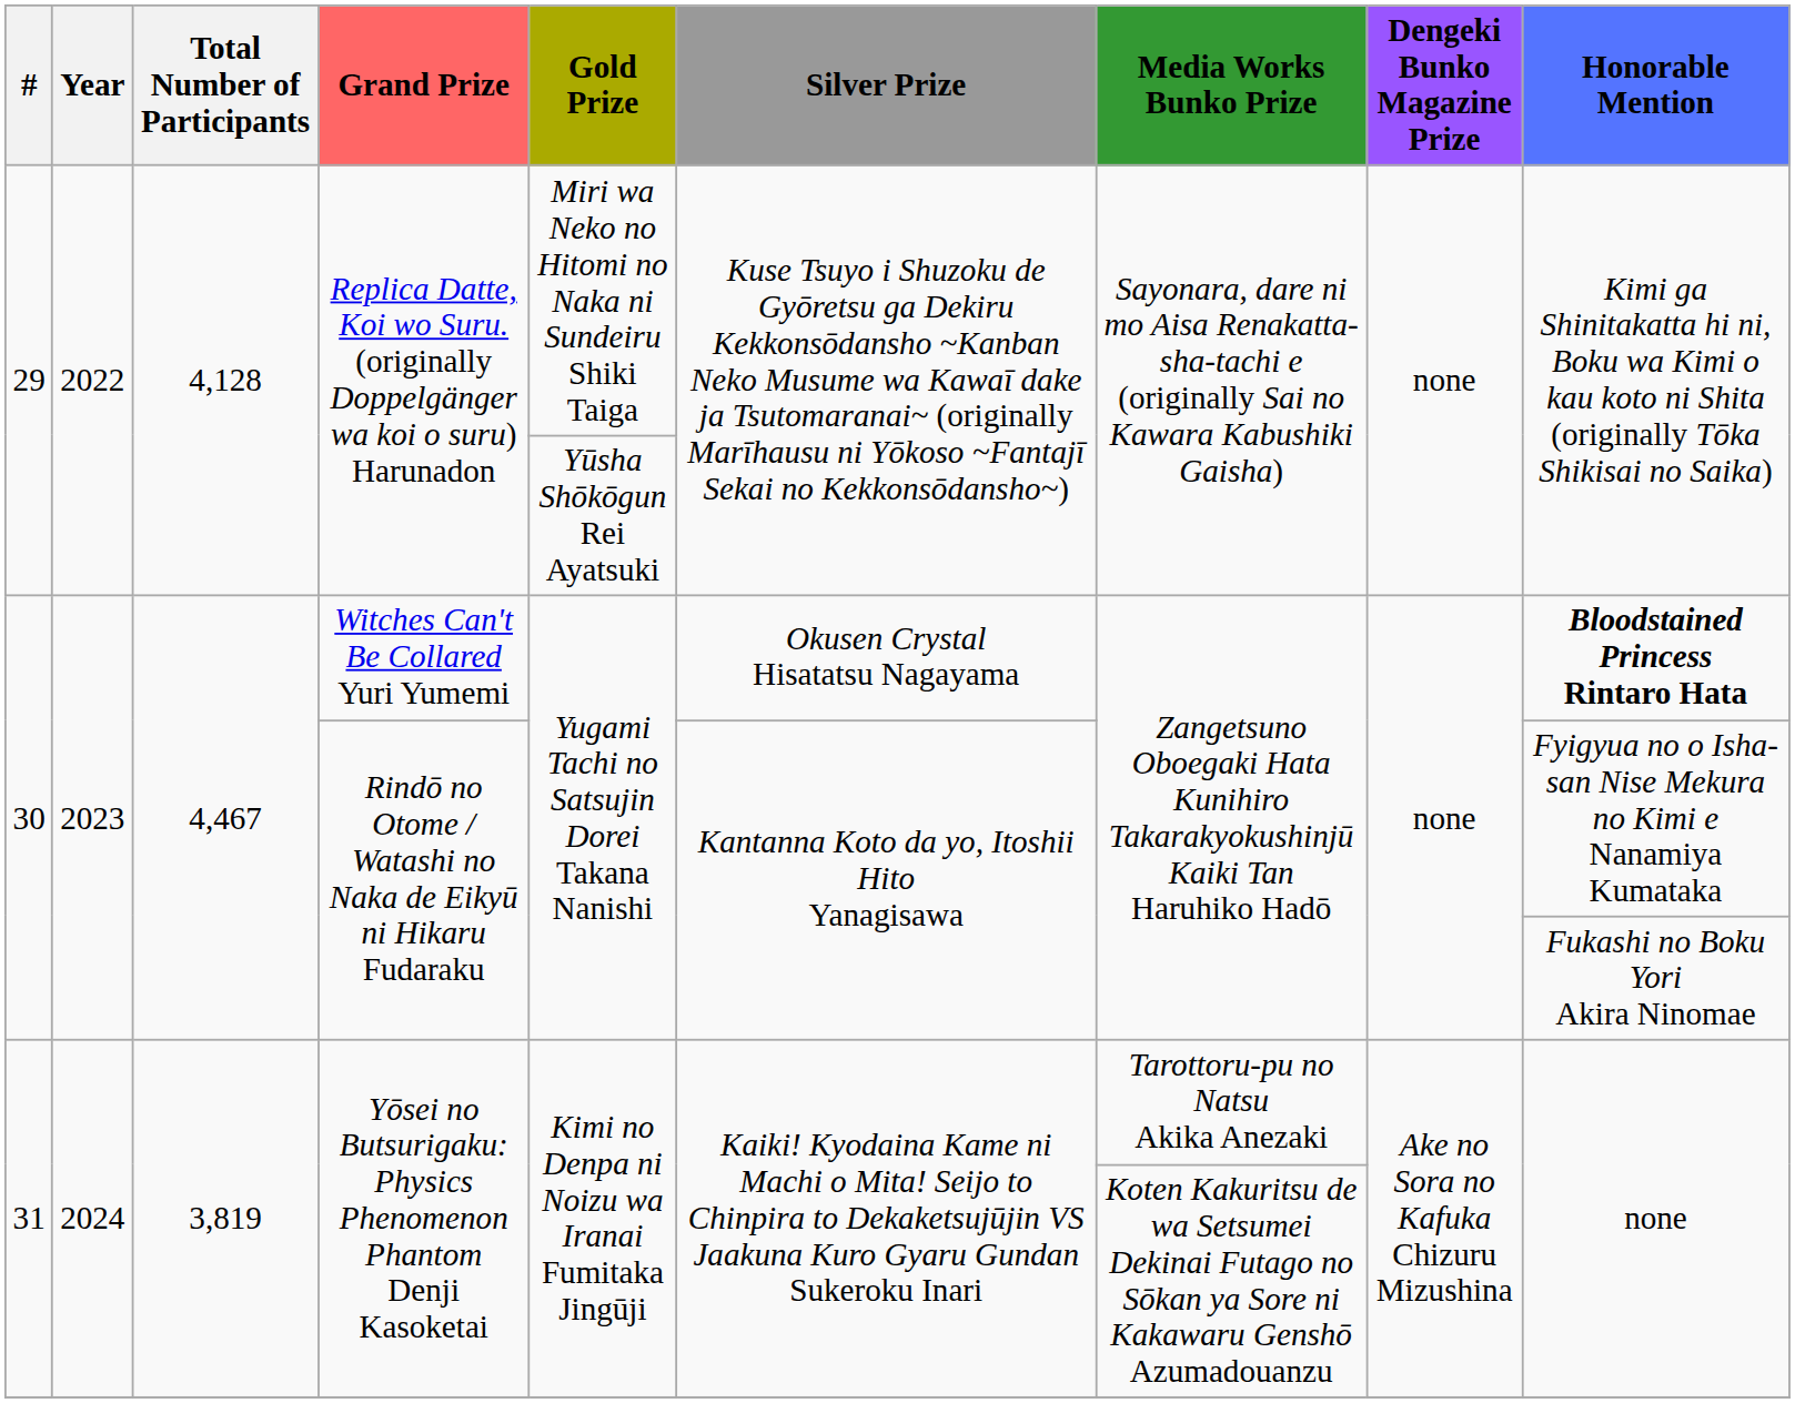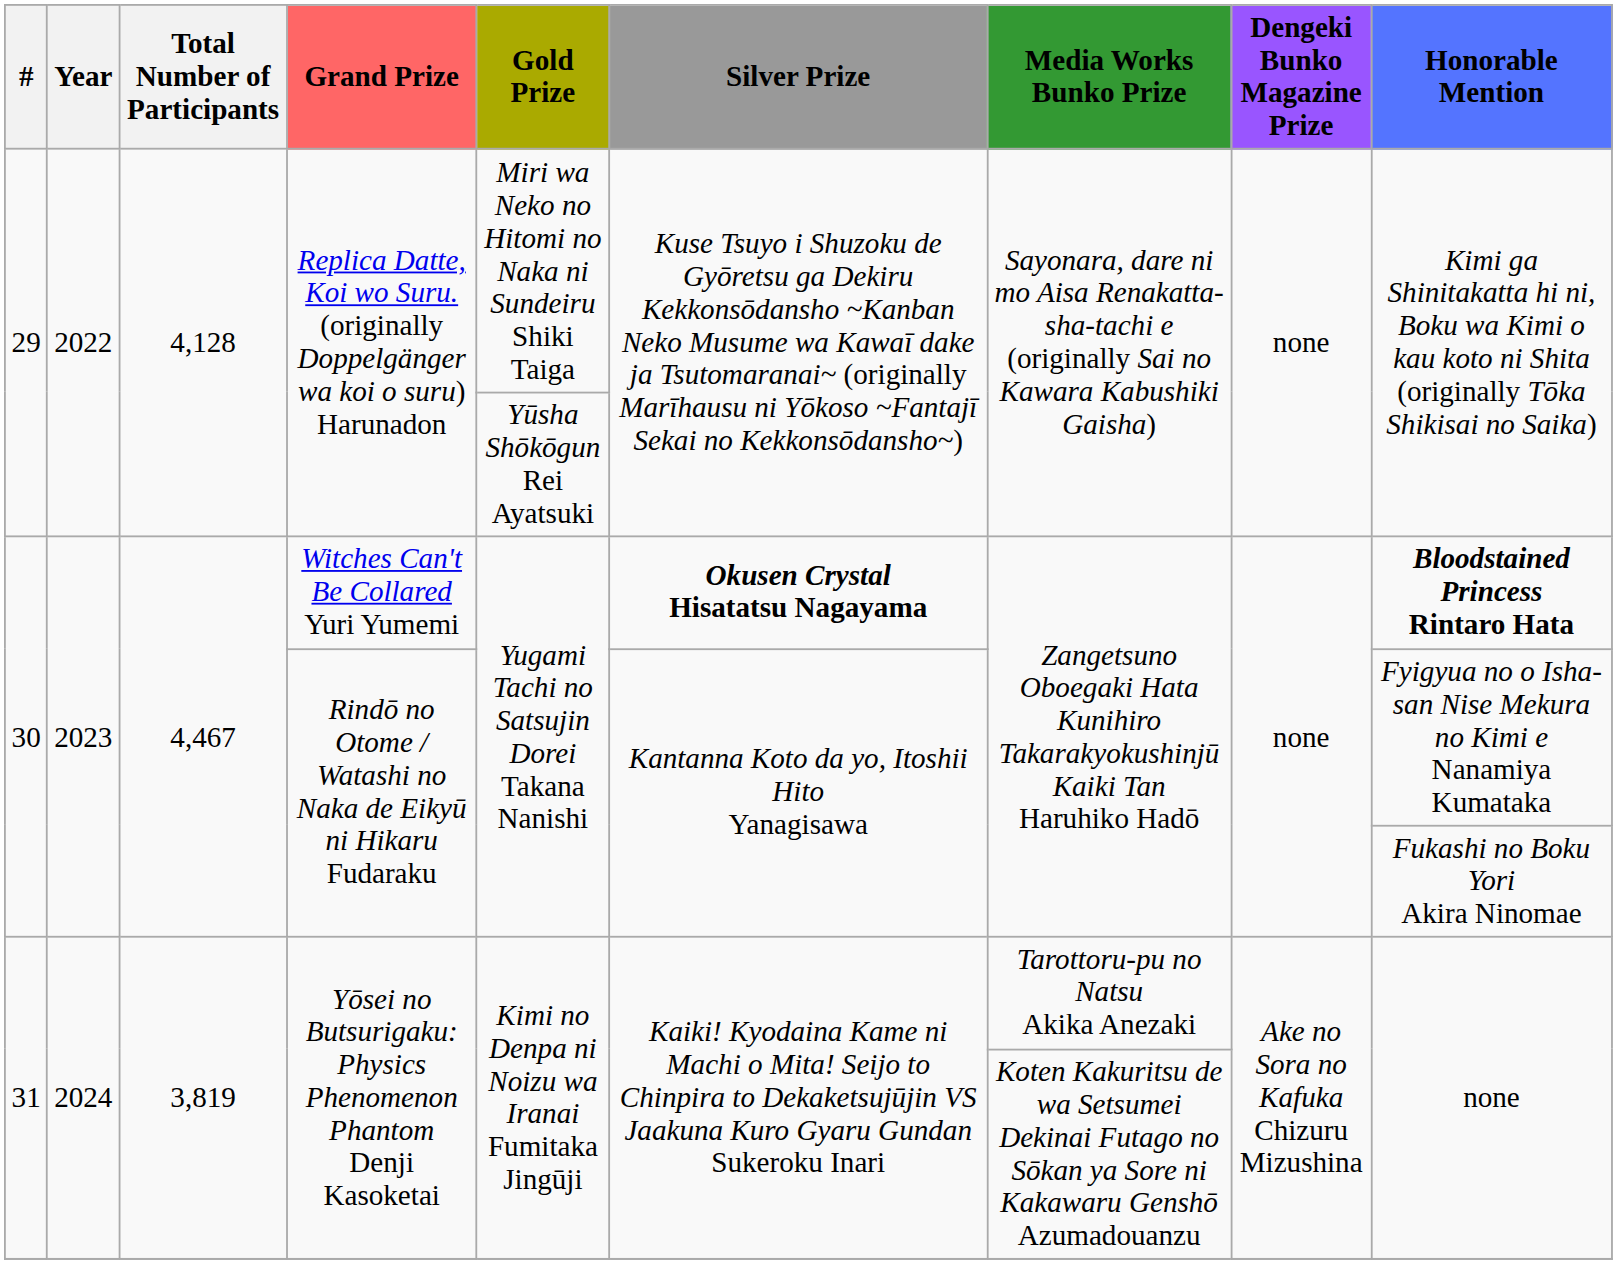Witches Can't Be Collared Yuri Yumemi | Silver Prize: normal -> bold
